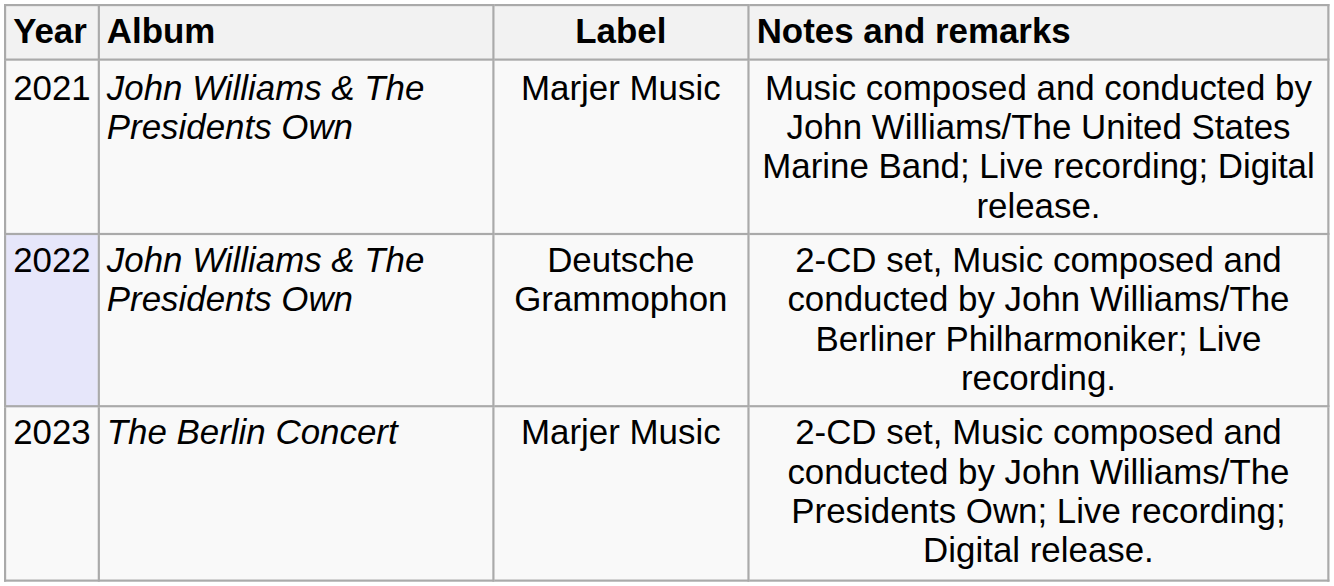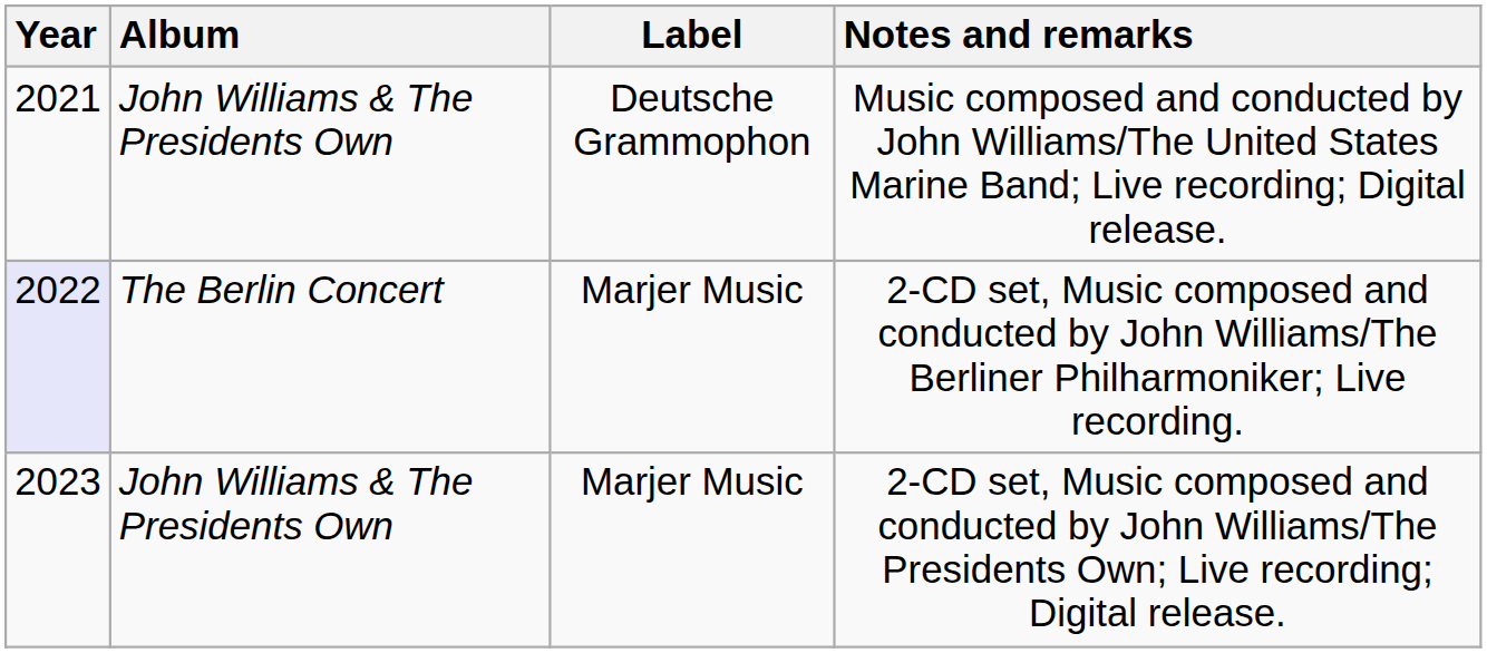row 2 | Label: Marjer Music -> Deutsche Grammophon
row 3 | Album: John Williams & The Presidents Own -> The Berlin Concert
row 3 | Label: Deutsche Grammophon -> Marjer Music
row 4 | Album: The Berlin Concert -> John Williams & The Presidents Own
